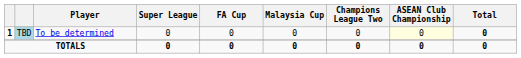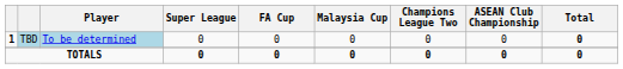1 | Player: no background -> lightblue background
1 | ASEAN Club Championship: lightyellow background -> no background
